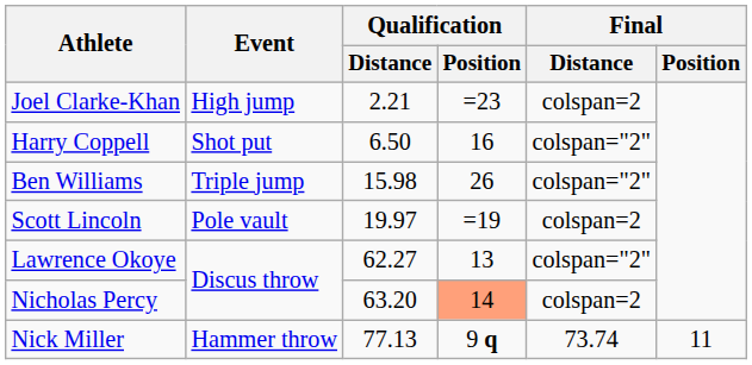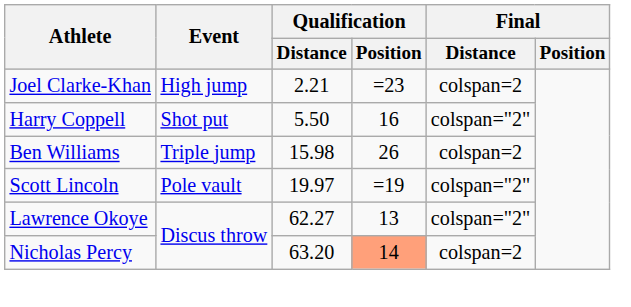Harry Coppell | Qualification / Distance: 6.50 -> 5.50
Ben Williams | Final / Distance: colspan="2" -> colspan=2
Scott Lincoln | Final / Distance: colspan=2 -> colspan="2"
- row: Nick Miller | Hammer throw | 77.13 | 9 q | 73.74 | 11
